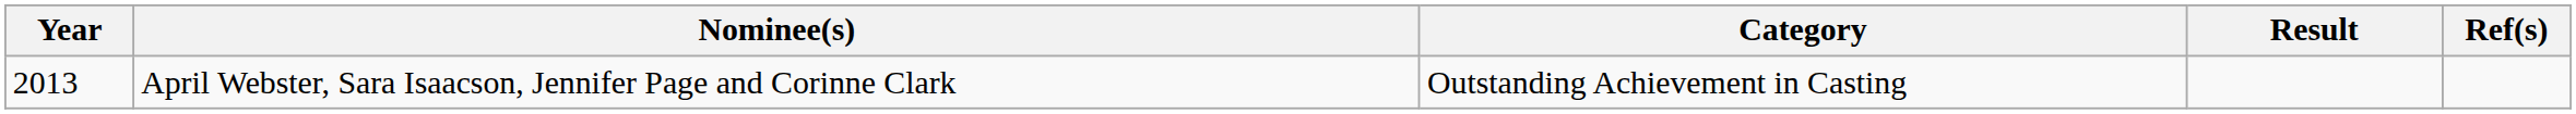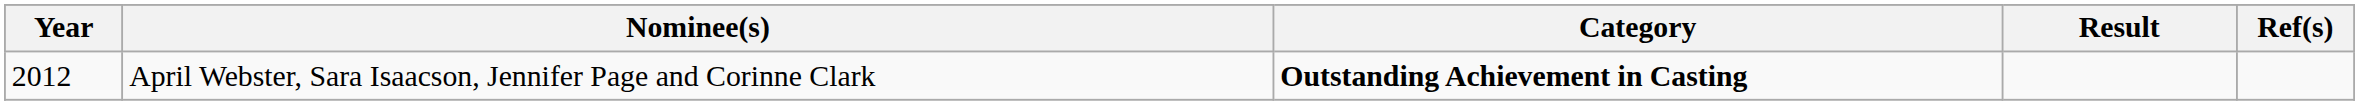row 2 | Year: 2013 -> 2012
row 2 | Category: normal -> bold
